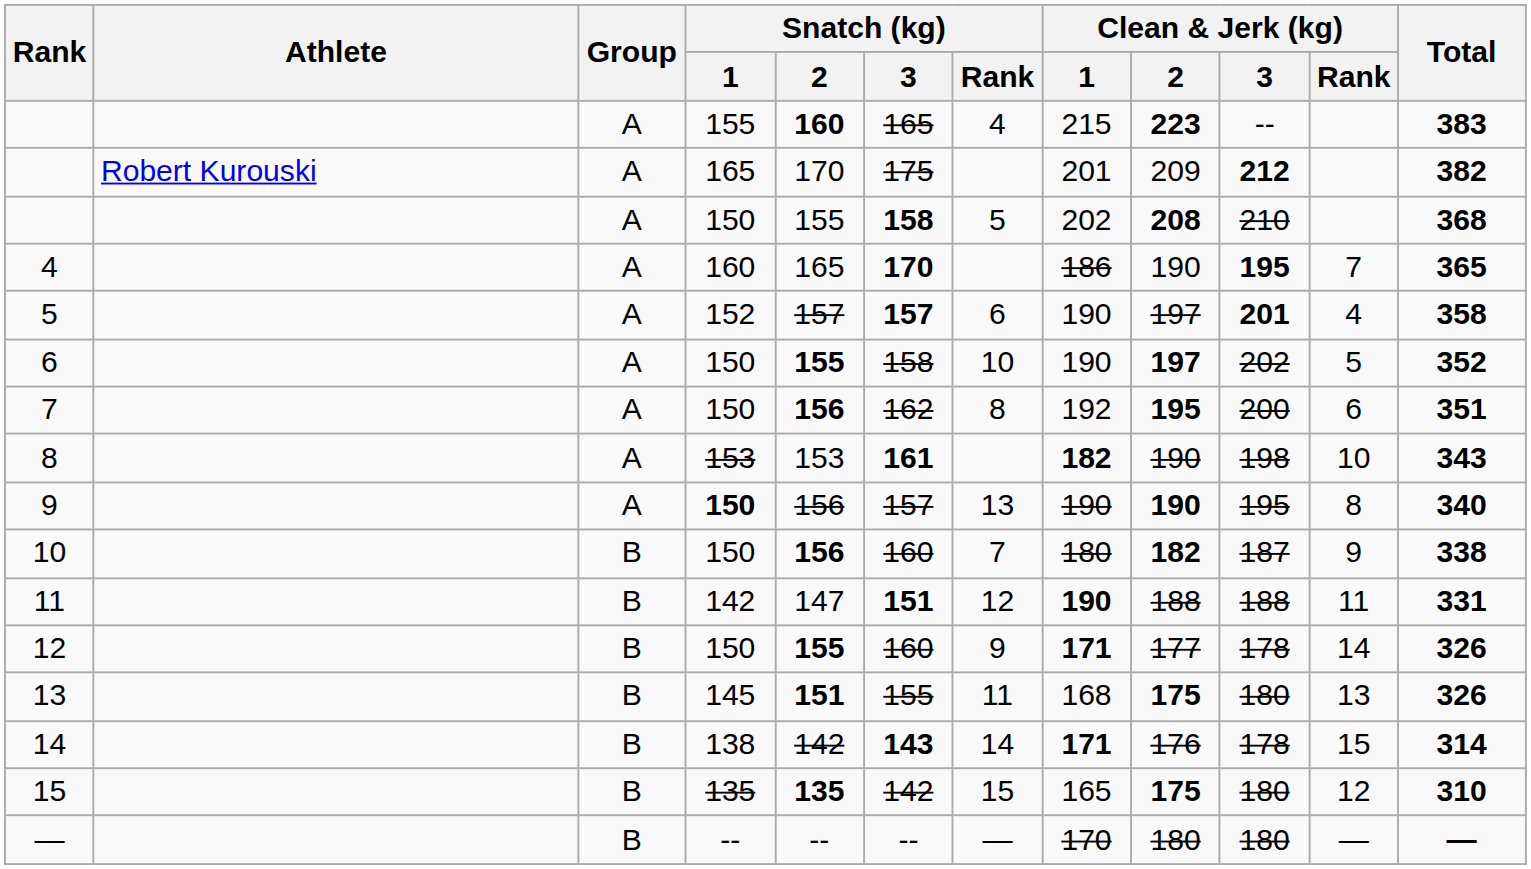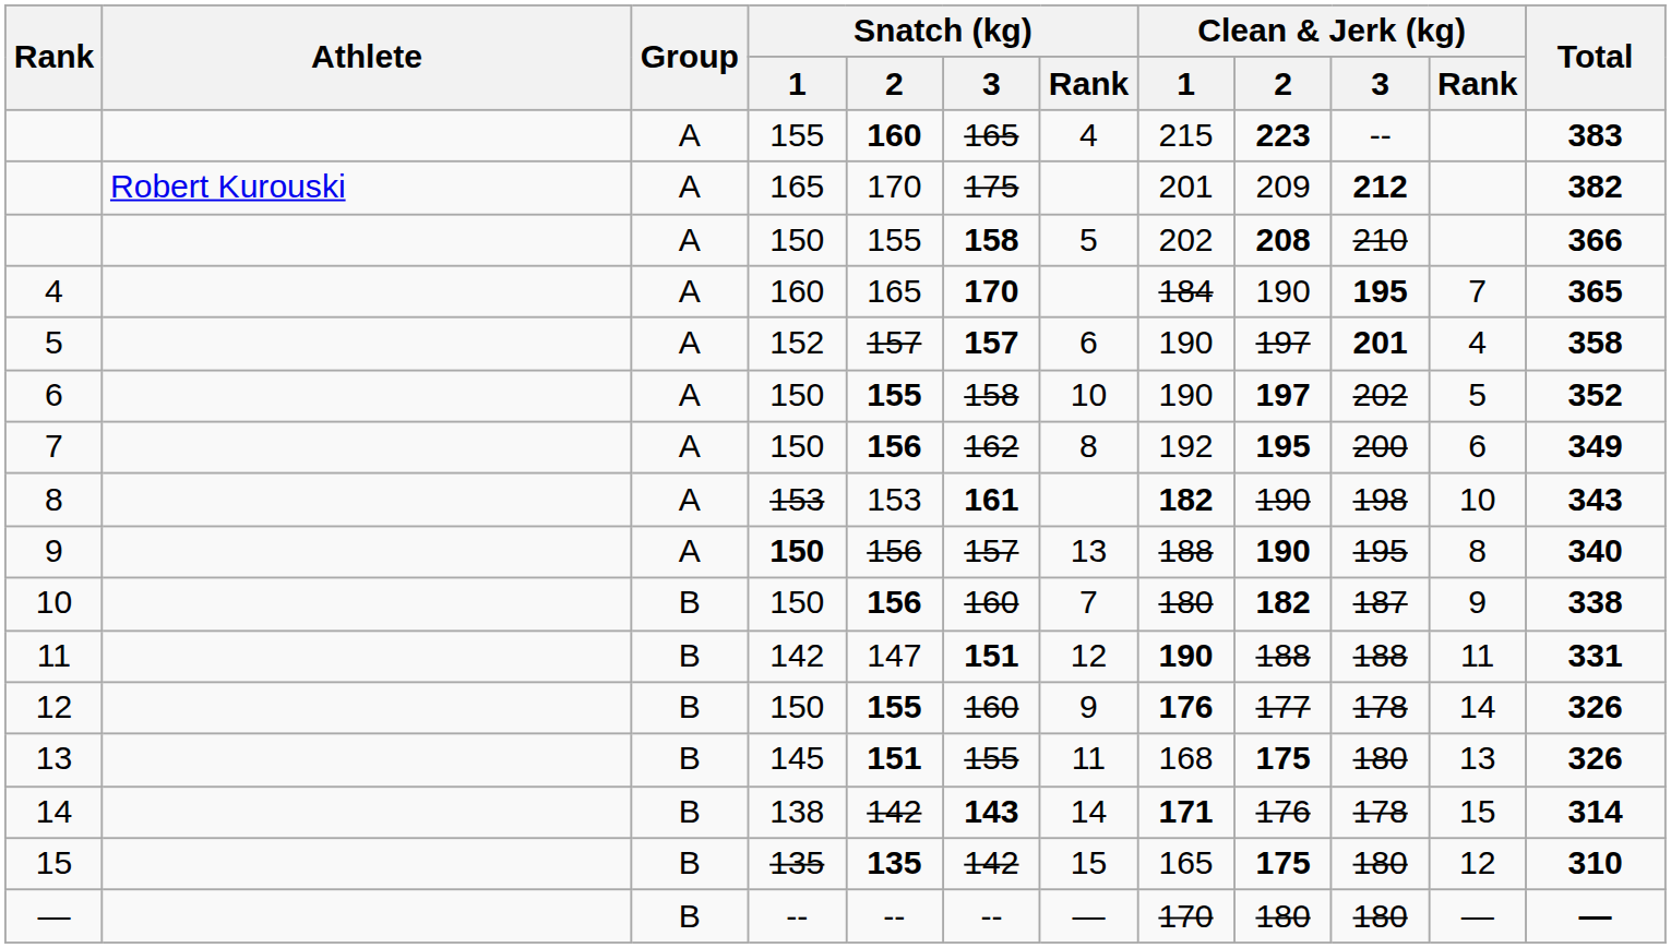row 5 | Total: 368 -> 366
row 6 | Clean & Jerk (kg) / 1: 186 -> 184
row 9 | Total: 351 -> 349
row 11 | Clean & Jerk (kg) / 1: 190 -> 188
row 14 | Clean & Jerk (kg) / 1: 171 -> 176
